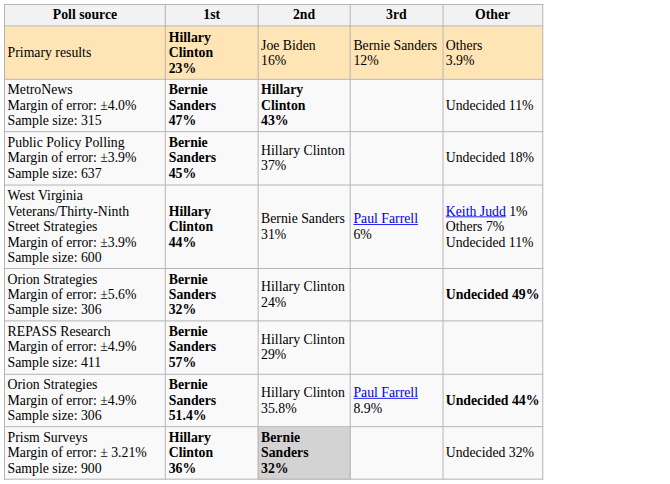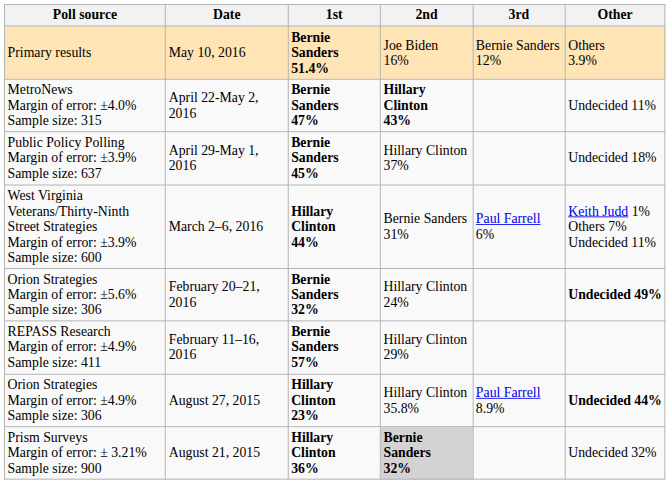+ column: Date | May 10, 2016 | April 22-May 2, 2016 | April 29-May 1, 2016 | March 2–6, 2016 | February 20–21, 2016 | February 11–16, 2016 | August 27, 2015 | August 21, 2015
Primary results | 1st: Hillary Clinton 23% -> Bernie Sanders 51.4%
Orion Strategies Margin of error: ±4.9% Sample size: 306 | 1st: Bernie Sanders 51.4% -> Hillary Clinton 23%
